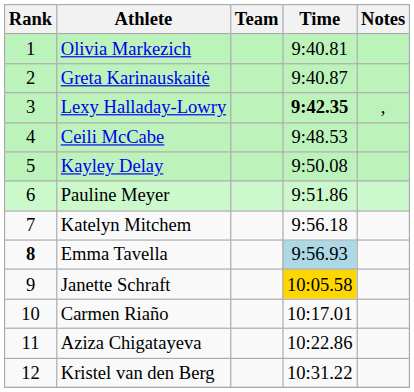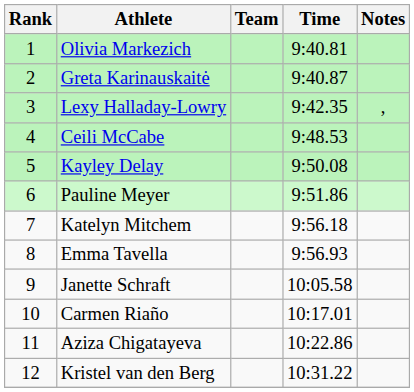Lexy Halladay-Lowry | Time: bold -> normal
Emma Tavella | Rank: bold -> normal
Emma Tavella | Time: lightblue background -> no background
Janette Schraft | Time: gold background -> no background
